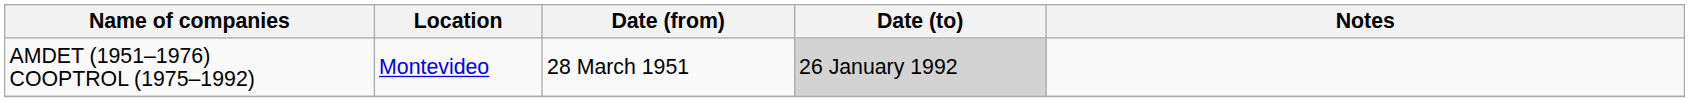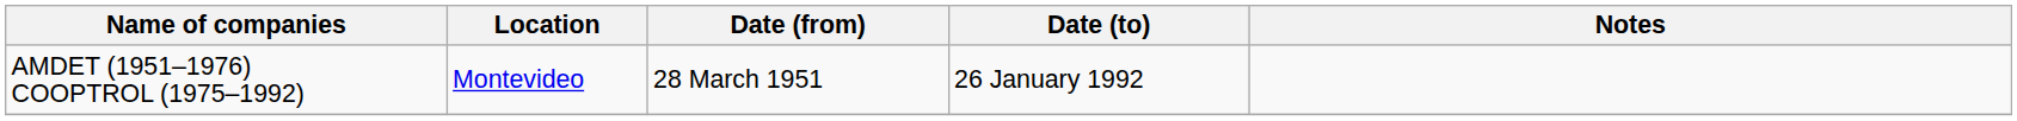AMDET (1951–1976) COOPTROL (1975–1992) | Date (to): lightgrey background -> no background
